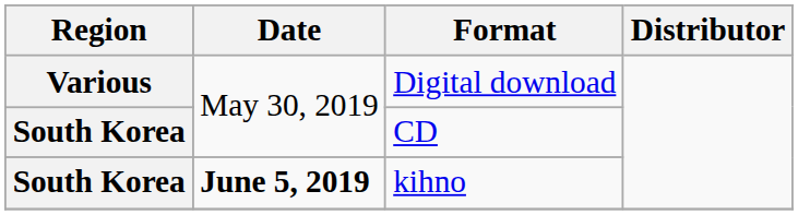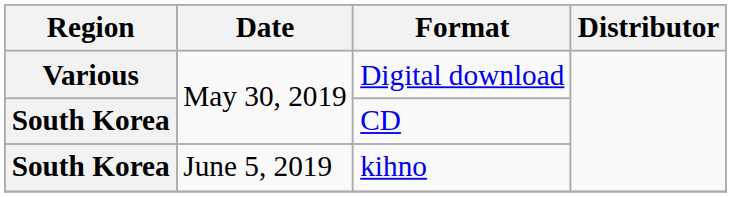kihno | Date: bold -> normal
